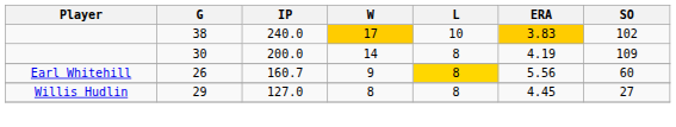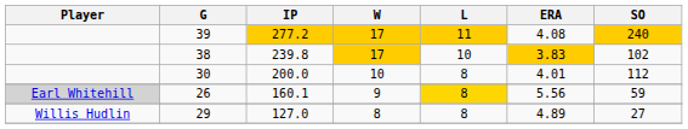+ row: 39 | 277.2 | 17 | 11 | 4.08 | 240
38 | IP: 240.0 -> 239.8
30 | W: 14 -> 10
30 | ERA: 4.19 -> 4.01
30 | SO: 109 -> 112
26 | Player: no background -> lightgrey background
26 | IP: 160.7 -> 160.1
26 | SO: 60 -> 59
29 | ERA: 4.45 -> 4.89
